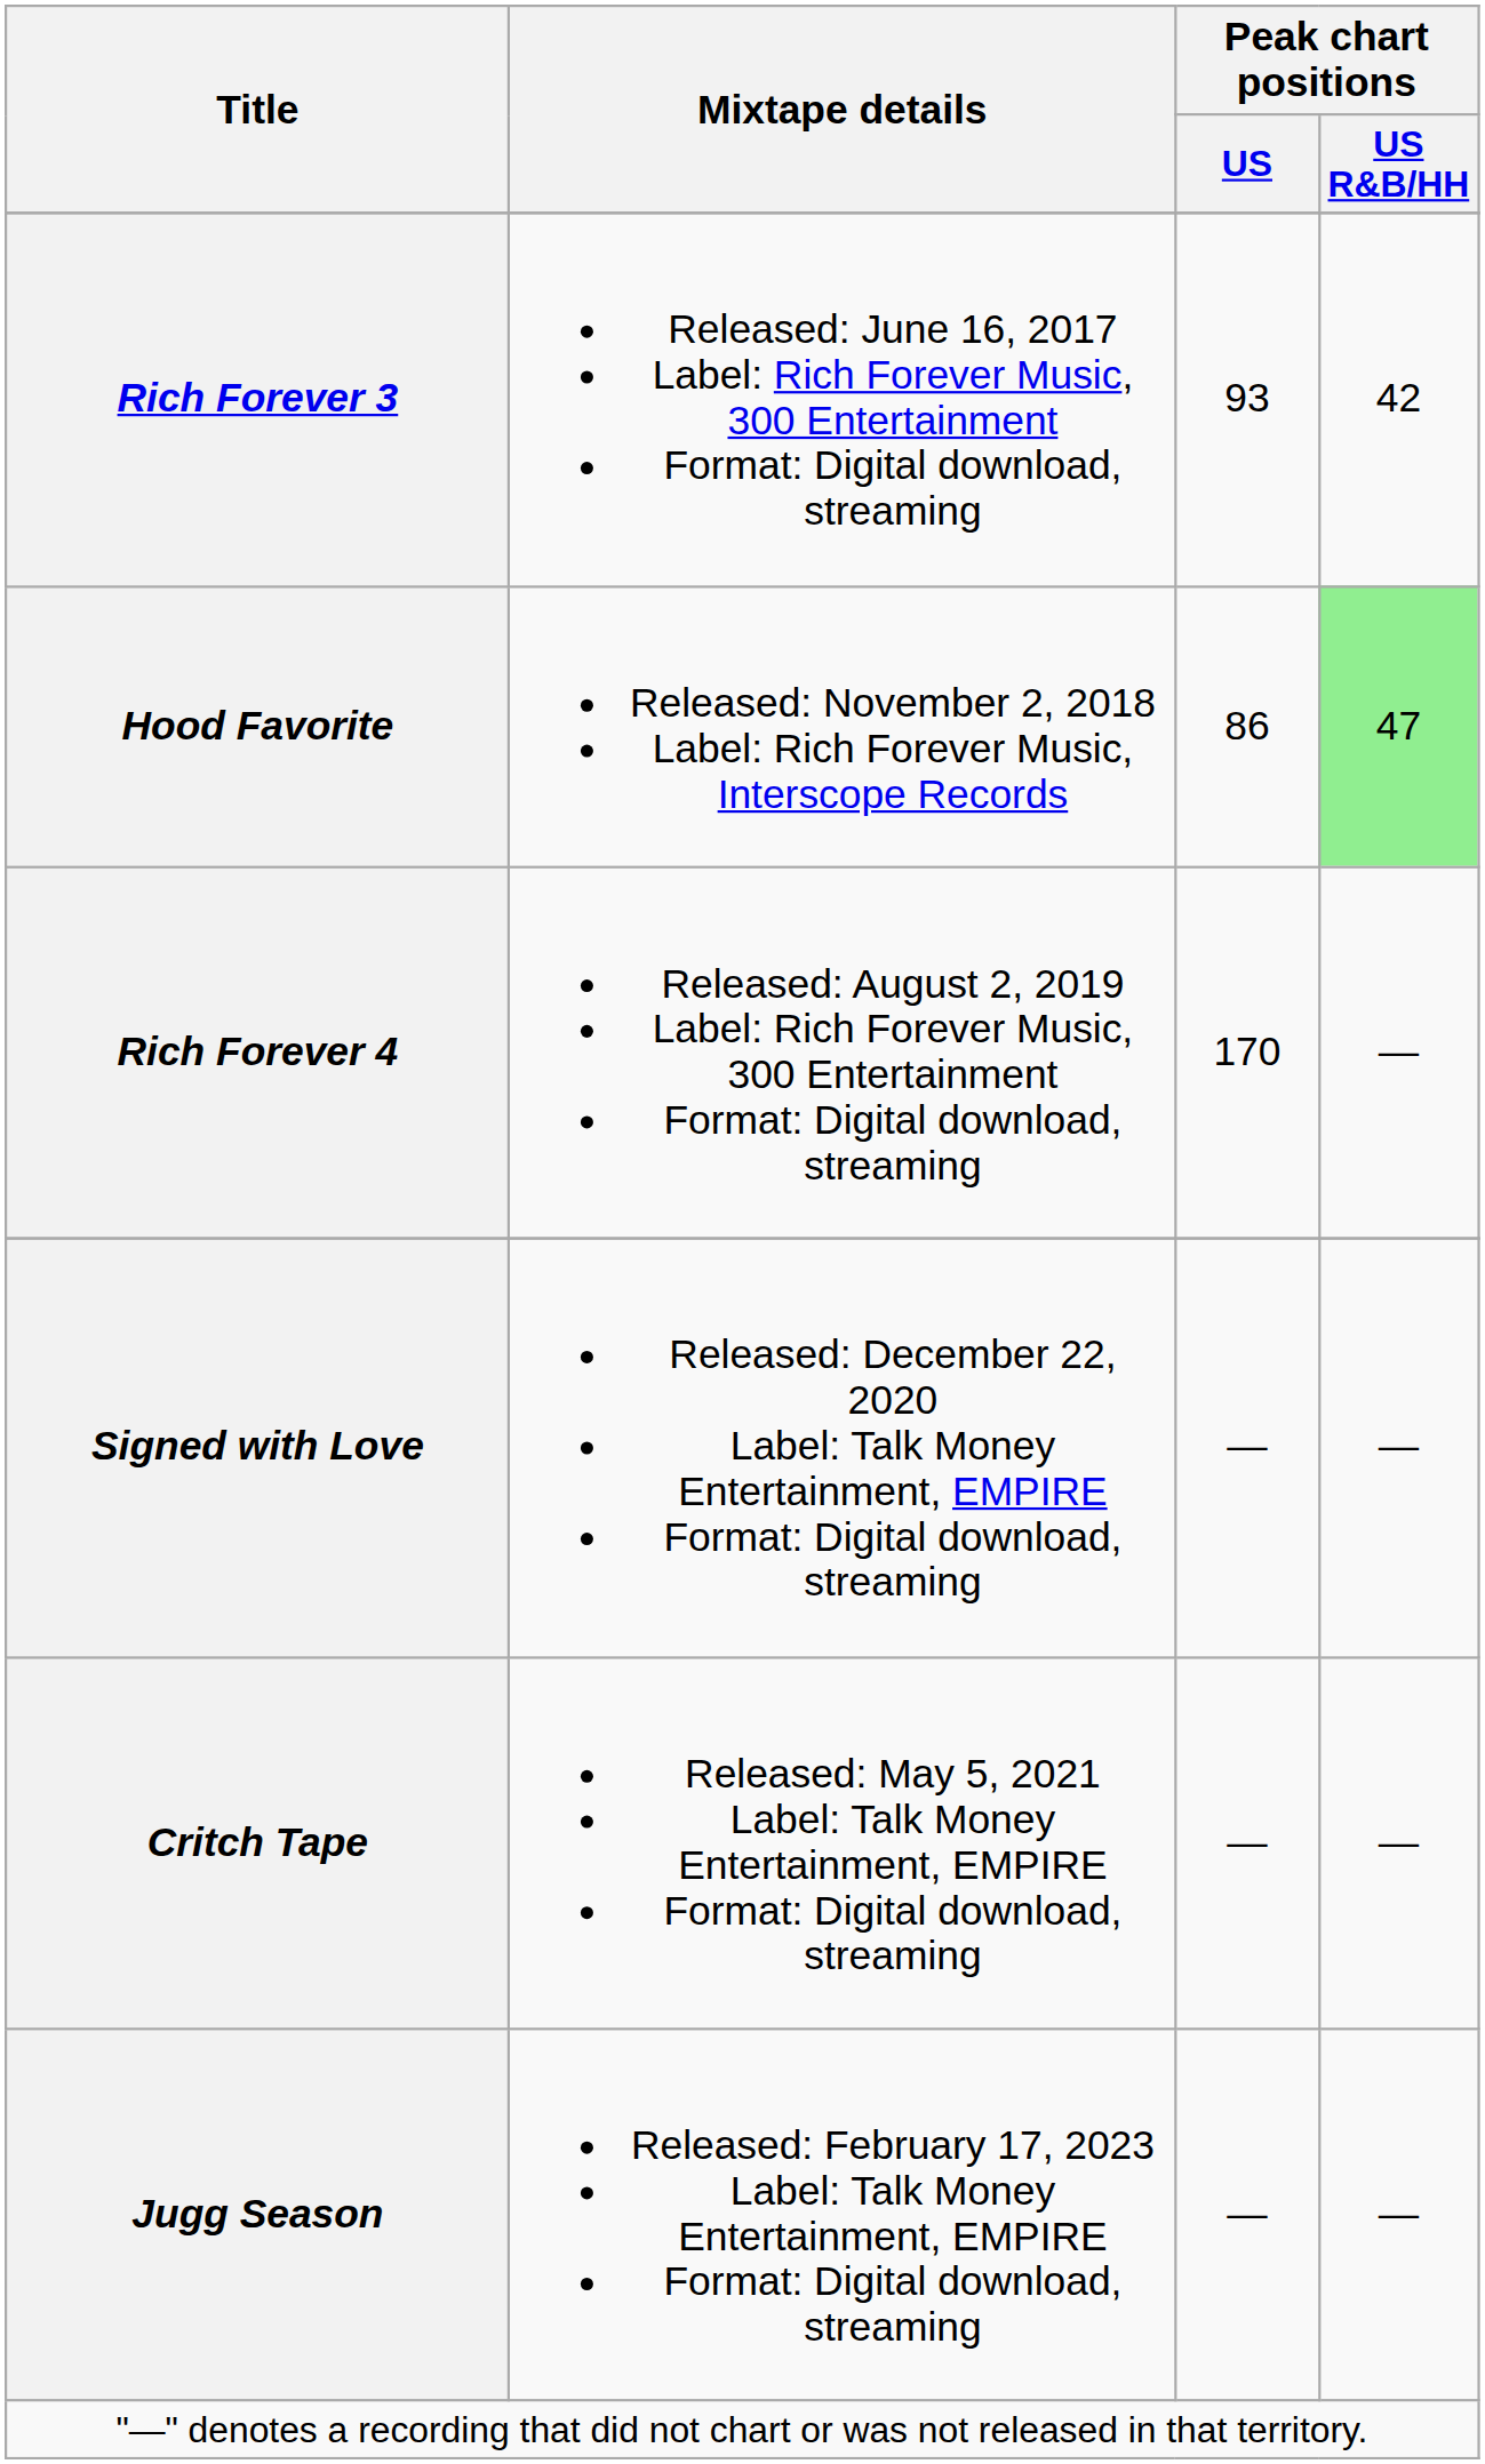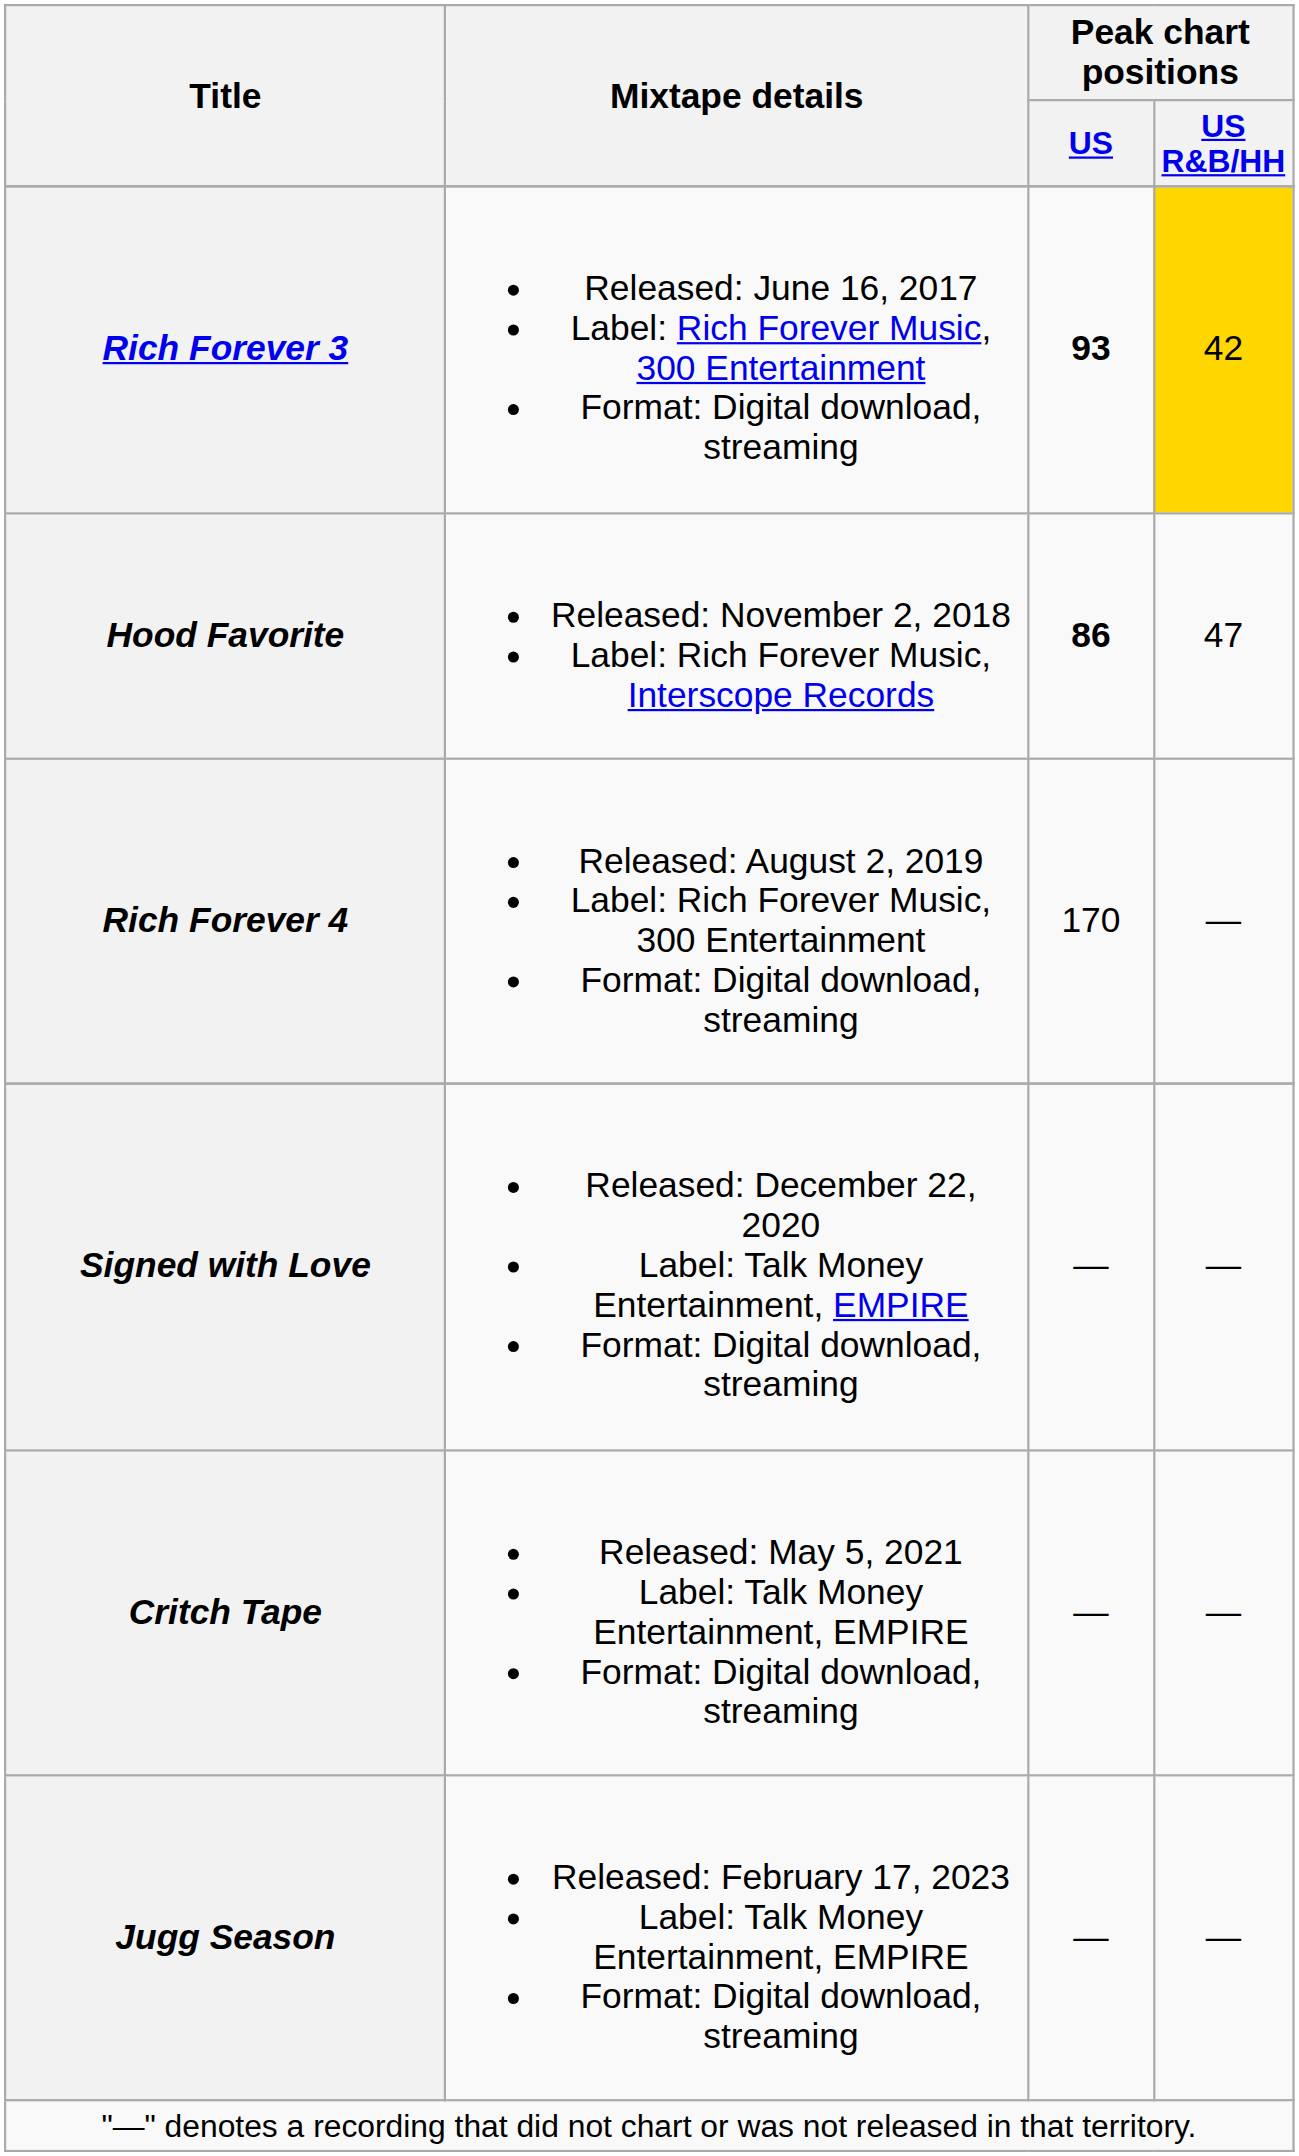Rich Forever 3 | Peak chart positions / US: normal -> bold
Rich Forever 3 | Peak chart positions / US R&B/HH: no background -> gold background
Hood Favorite | Peak chart positions / US: normal -> bold
Hood Favorite | Peak chart positions / US R&B/HH: lightgreen background -> no background
